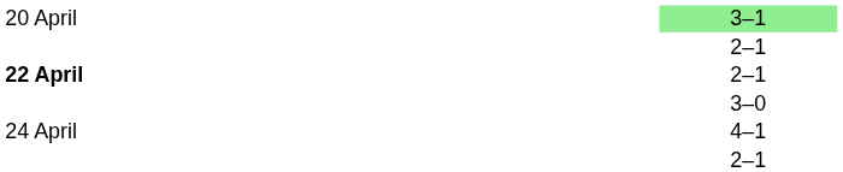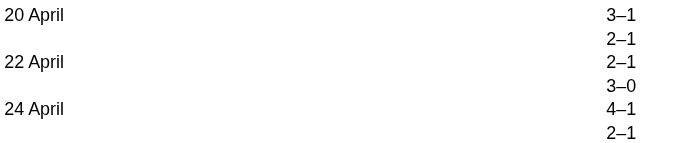20 April | column 2: lightgreen background -> no background
22 April | column 1: bold -> normal
